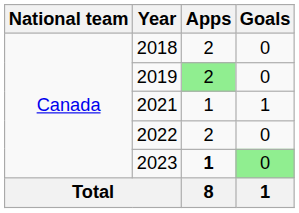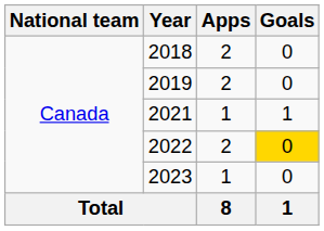2019 | Apps: lightgreen background -> no background
2022 | Goals: no background -> gold background
2023 | Apps: bold -> normal
2023 | Goals: lightgreen background -> no background
